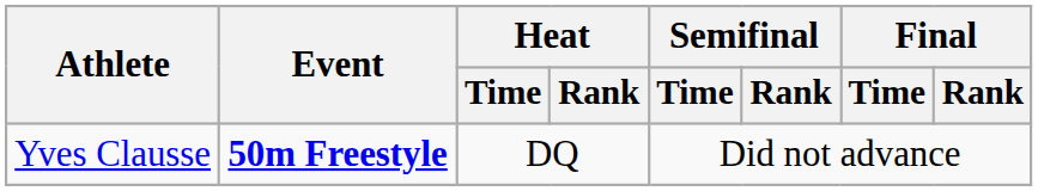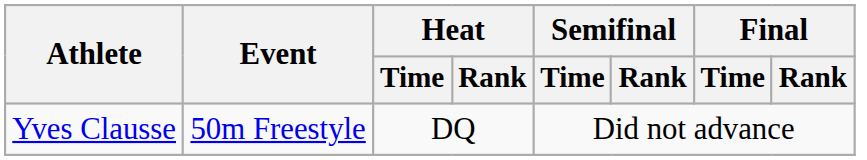Yves Clausse | Event: bold -> normal
